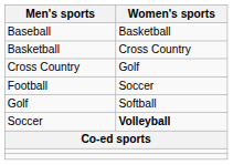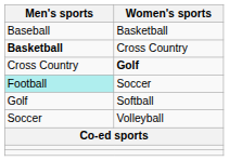row 3 | Men's sports: normal -> bold
row 4 | Women's sports: normal -> bold
row 5 | Men's sports: no background -> paleturquoise background
row 7 | Women's sports: bold -> normal
